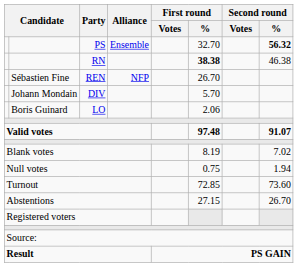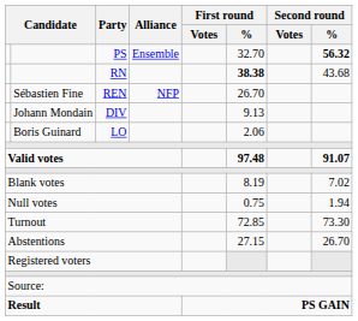RN | Second round / %: 46.38 -> 43.68
DIV | First round / %: 5.70 -> 9.13
Turnout | Second round / %: 73.60 -> 73.30
